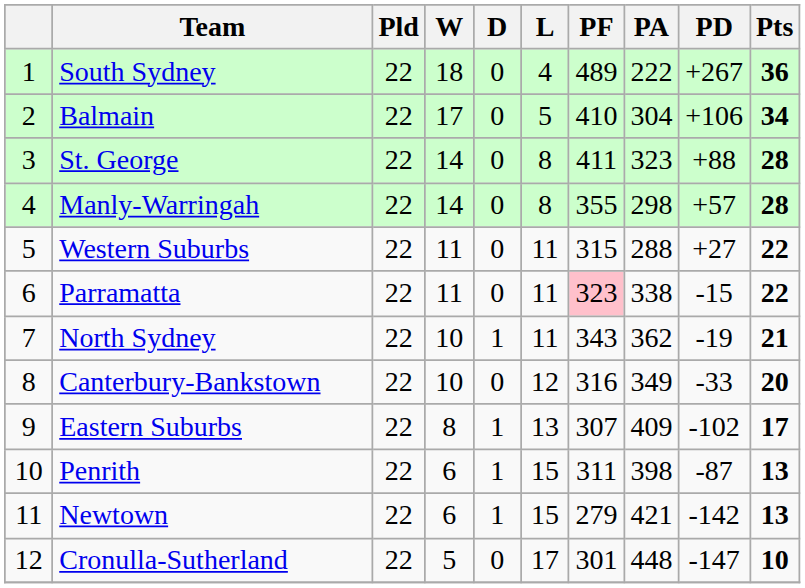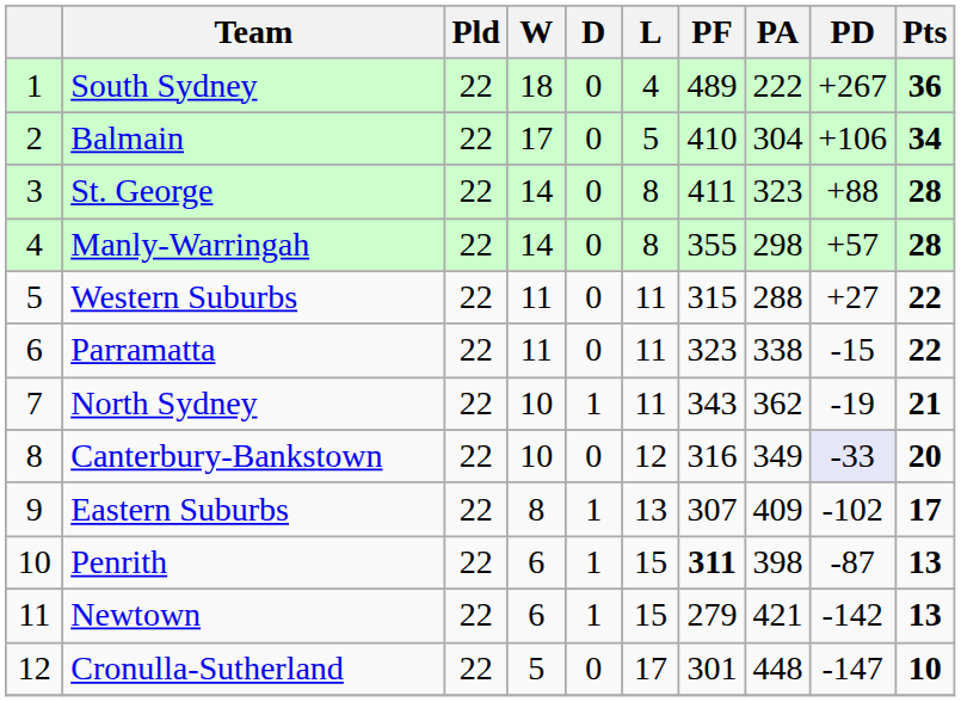Parramatta | PF: pink background -> no background
Canterbury-Bankstown | PD: no background -> lavender background
Penrith | PF: normal -> bold
